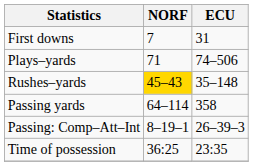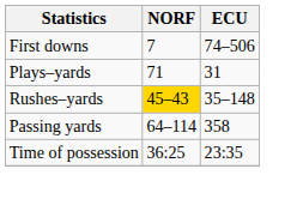First downs | ECU: 31 -> 74–506
Plays–yards | ECU: 74–506 -> 31
- row: Passing: Comp–Att–Int | 8–19–1 | 26–39–3
